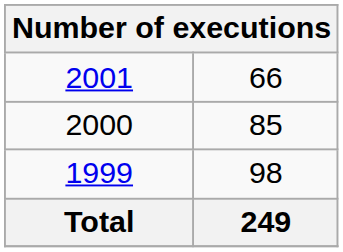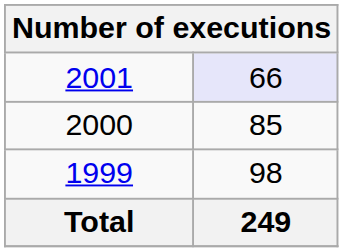2001 | column 2: no background -> lavender background
